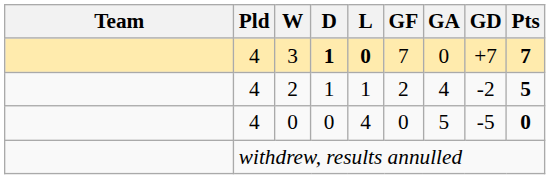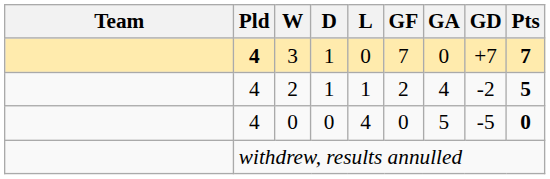3 | Pld: normal -> bold
3 | D: bold -> normal
3 | L: bold -> normal
